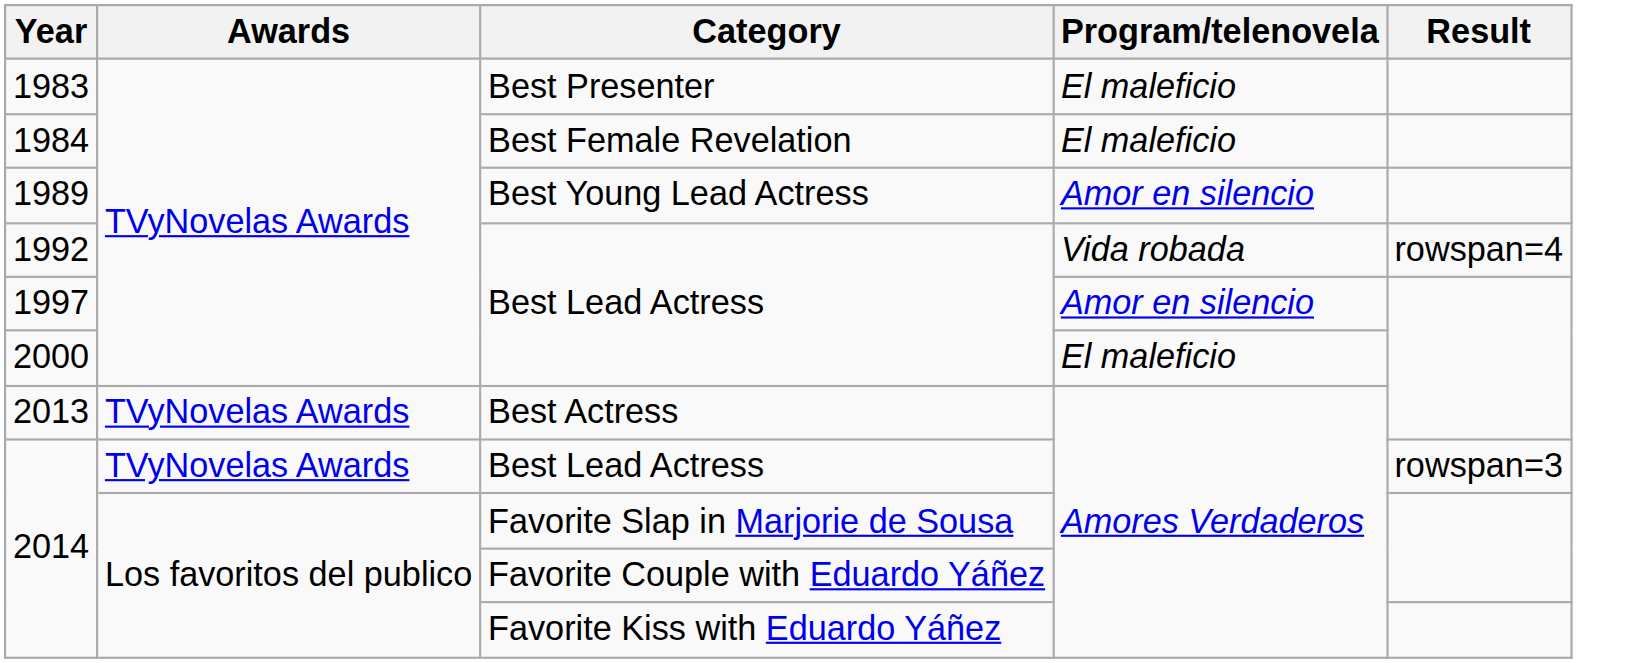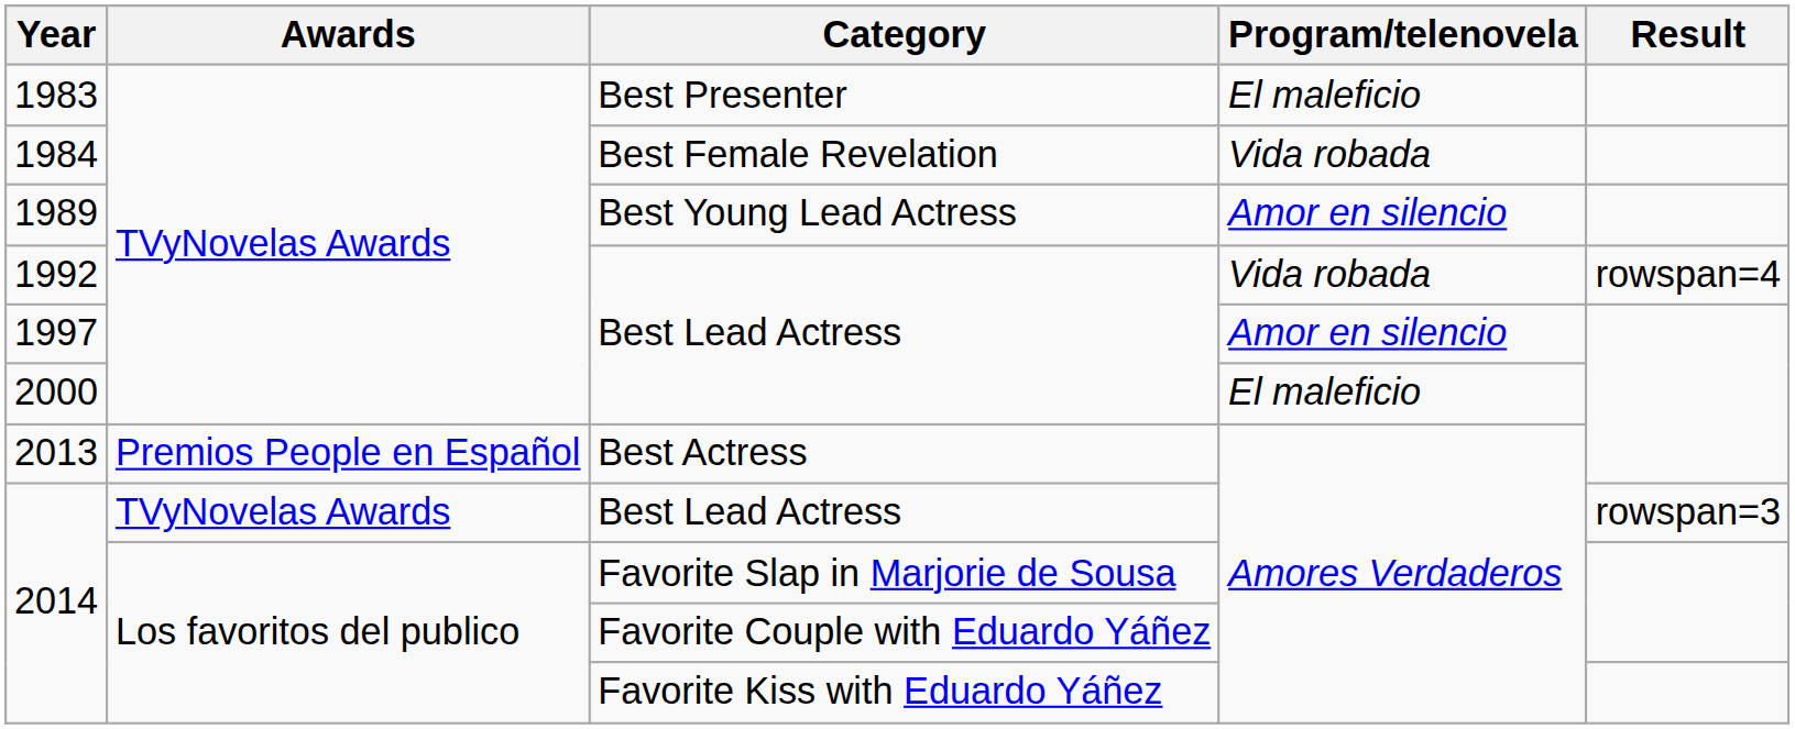1984 | Program/telenovela: El maleficio -> Vida robada
2013 | Awards: TVyNovelas Awards -> Premios People en Español
